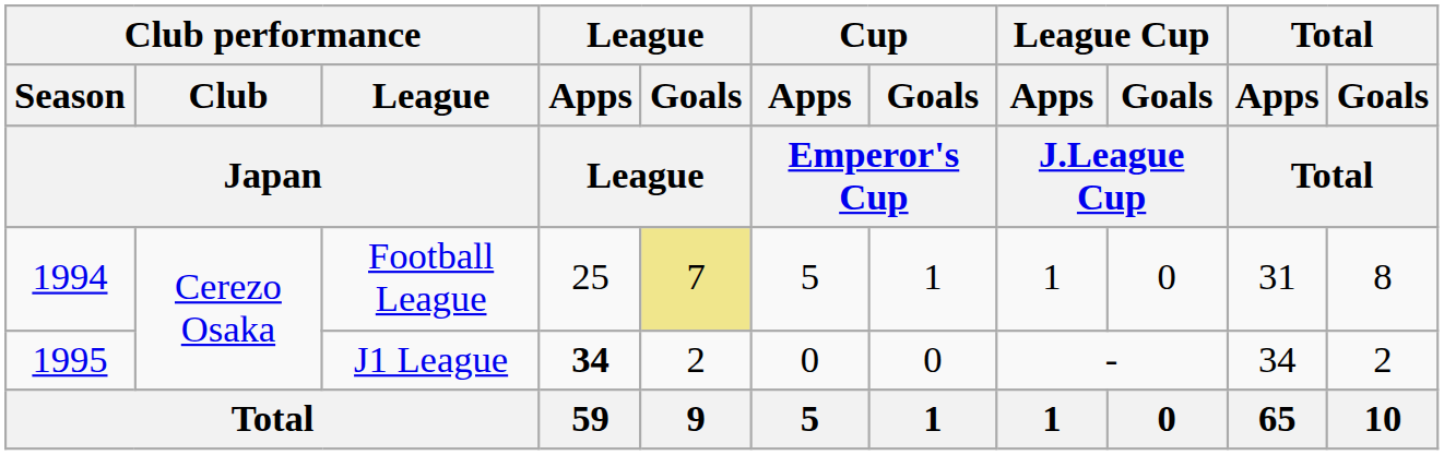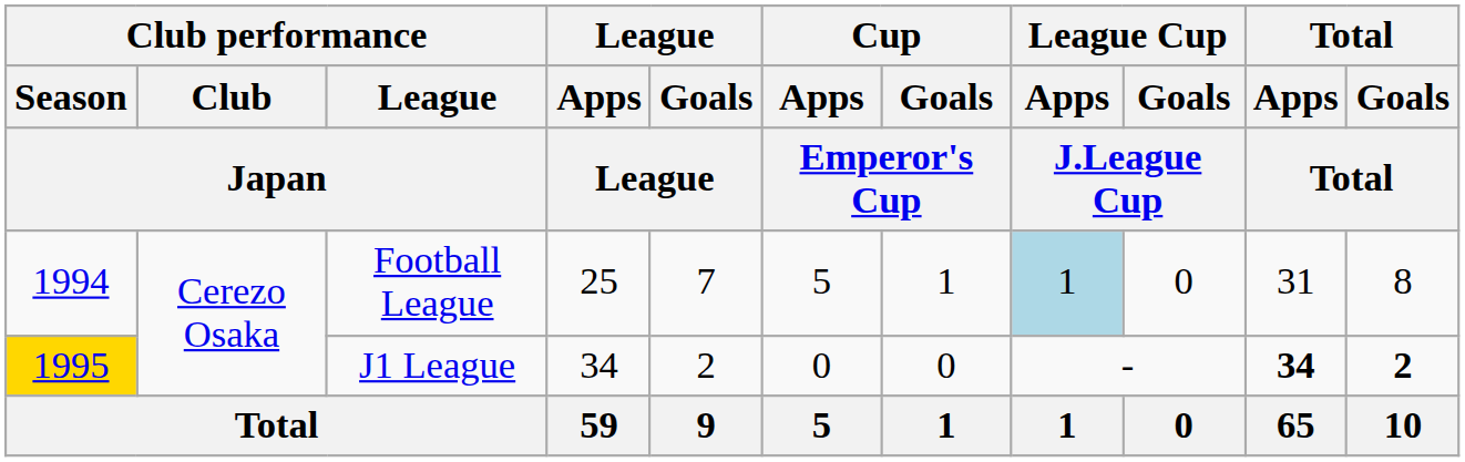Football League | League / Goals / League: khaki background -> no background
Football League | League Cup / Apps / J.League Cup: no background -> lightblue background
J1 League | Club performance / Season / Japan: no background -> gold background
J1 League | League / Apps / League: bold -> normal
J1 League | Total / Apps / Total: normal -> bold
J1 League | Total / Goals / Total: normal -> bold
